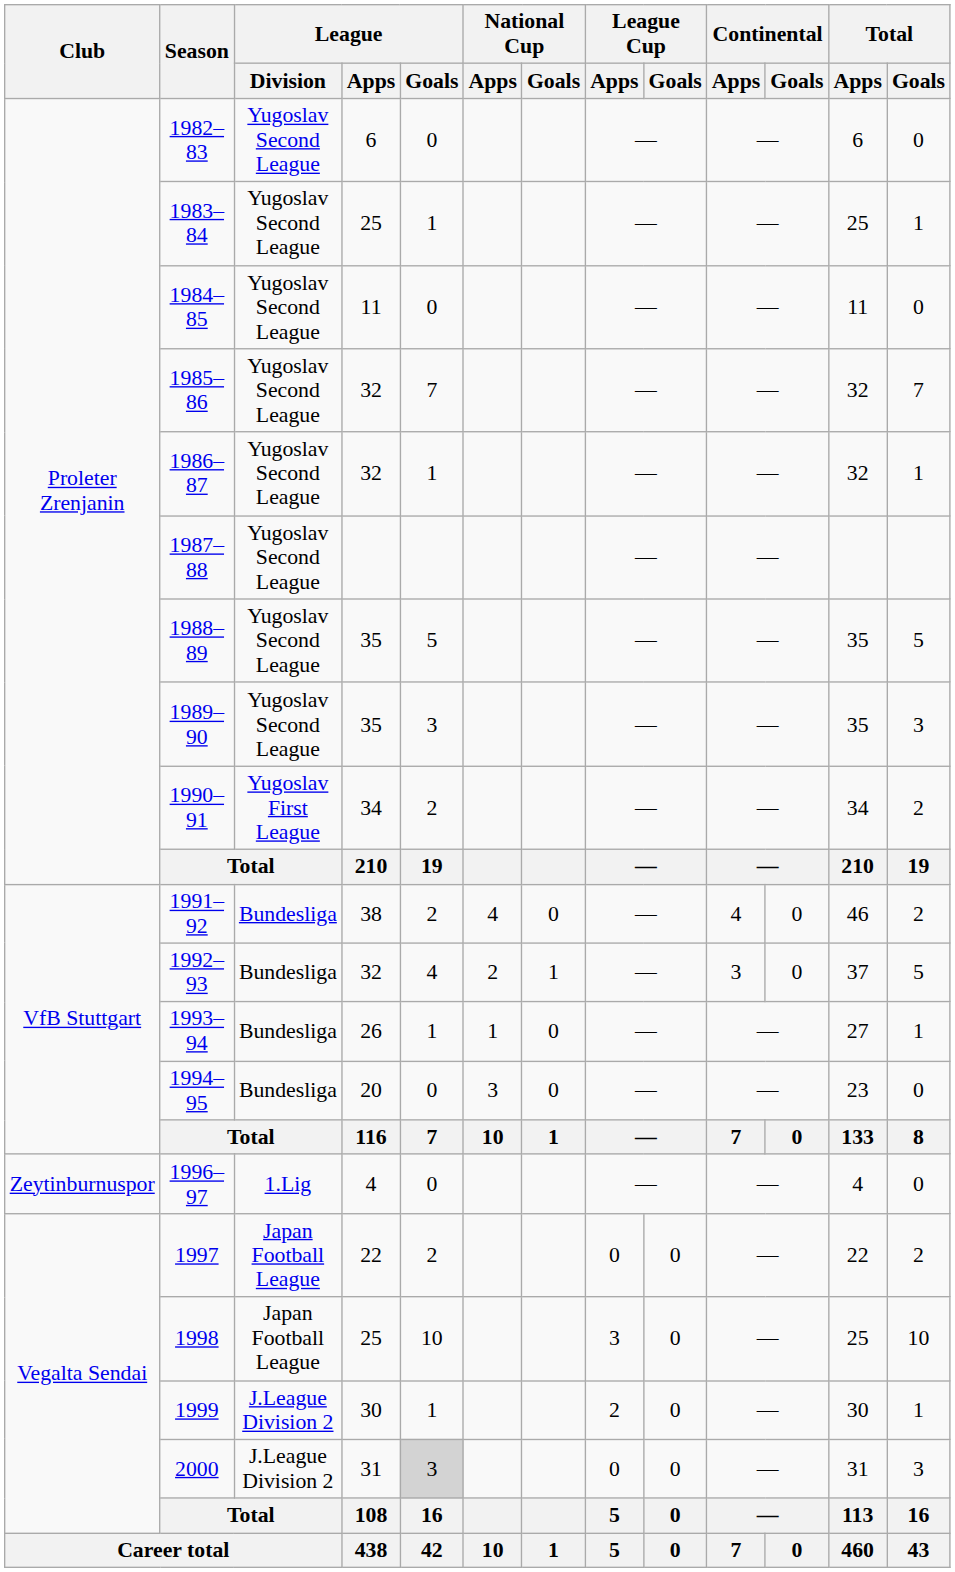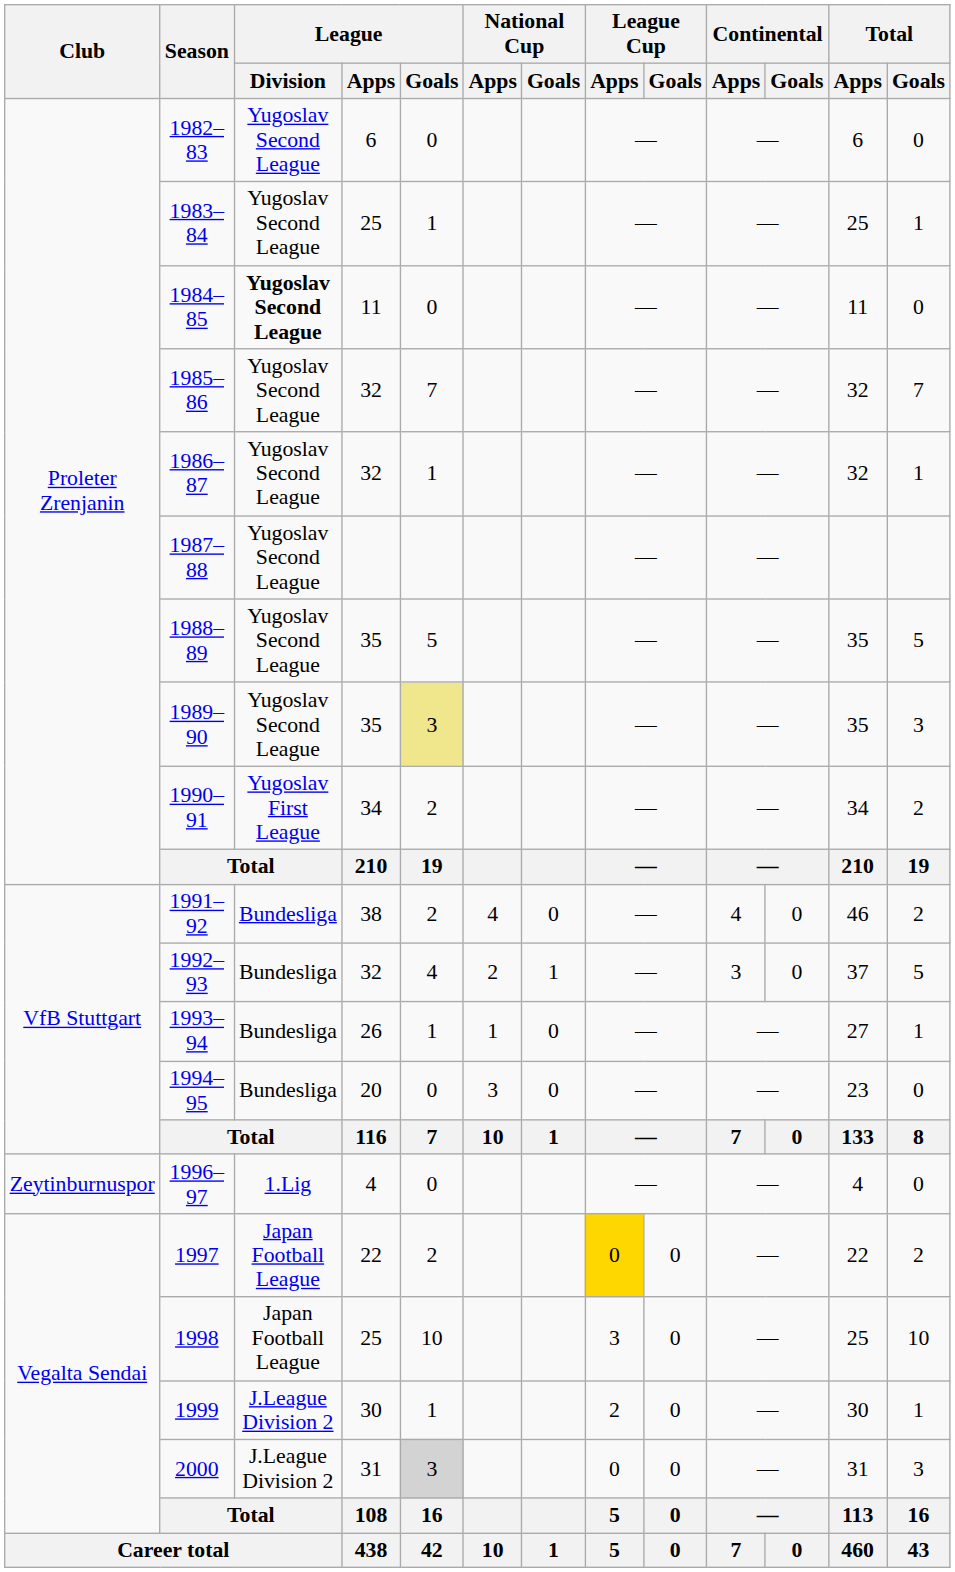1984–85 | League / Division: normal -> bold
1989–90 | League / Goals: no background -> khaki background
1997 | League Cup / Apps: no background -> gold background
